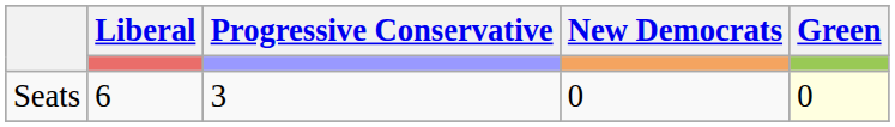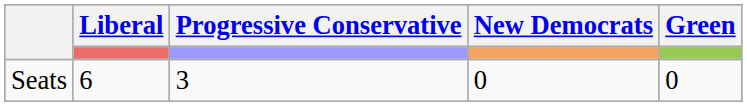Seats | Green: lightyellow background -> no background
